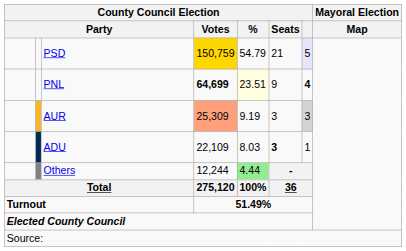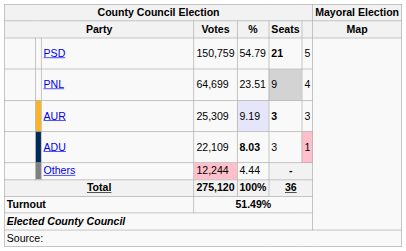PSD | County Council Election / Votes: gold background -> no background
PSD | County Council Election / Seats: normal -> bold
PSD | County Council Election: lavender background -> no background
PNL | County Council Election / Votes: bold -> normal
PNL | County Council Election / %: lightyellow background -> no background
PNL | County Council Election / Seats: no background -> lightgrey background
PNL | County Council Election: bold -> normal
AUR | County Council Election / Votes: lightsalmon background -> no background
AUR | County Council Election / %: no background -> lavender background
AUR | County Council Election / Seats: normal -> bold
AUR | County Council Election: lightgrey background -> no background
ADU | County Council Election / %: normal -> bold
ADU | County Council Election / Seats: bold -> normal
ADU | County Council Election: no background -> pink background
Others | County Council Election / Votes: no background -> pink background
Others | County Council Election / %: lightgreen background -> no background
